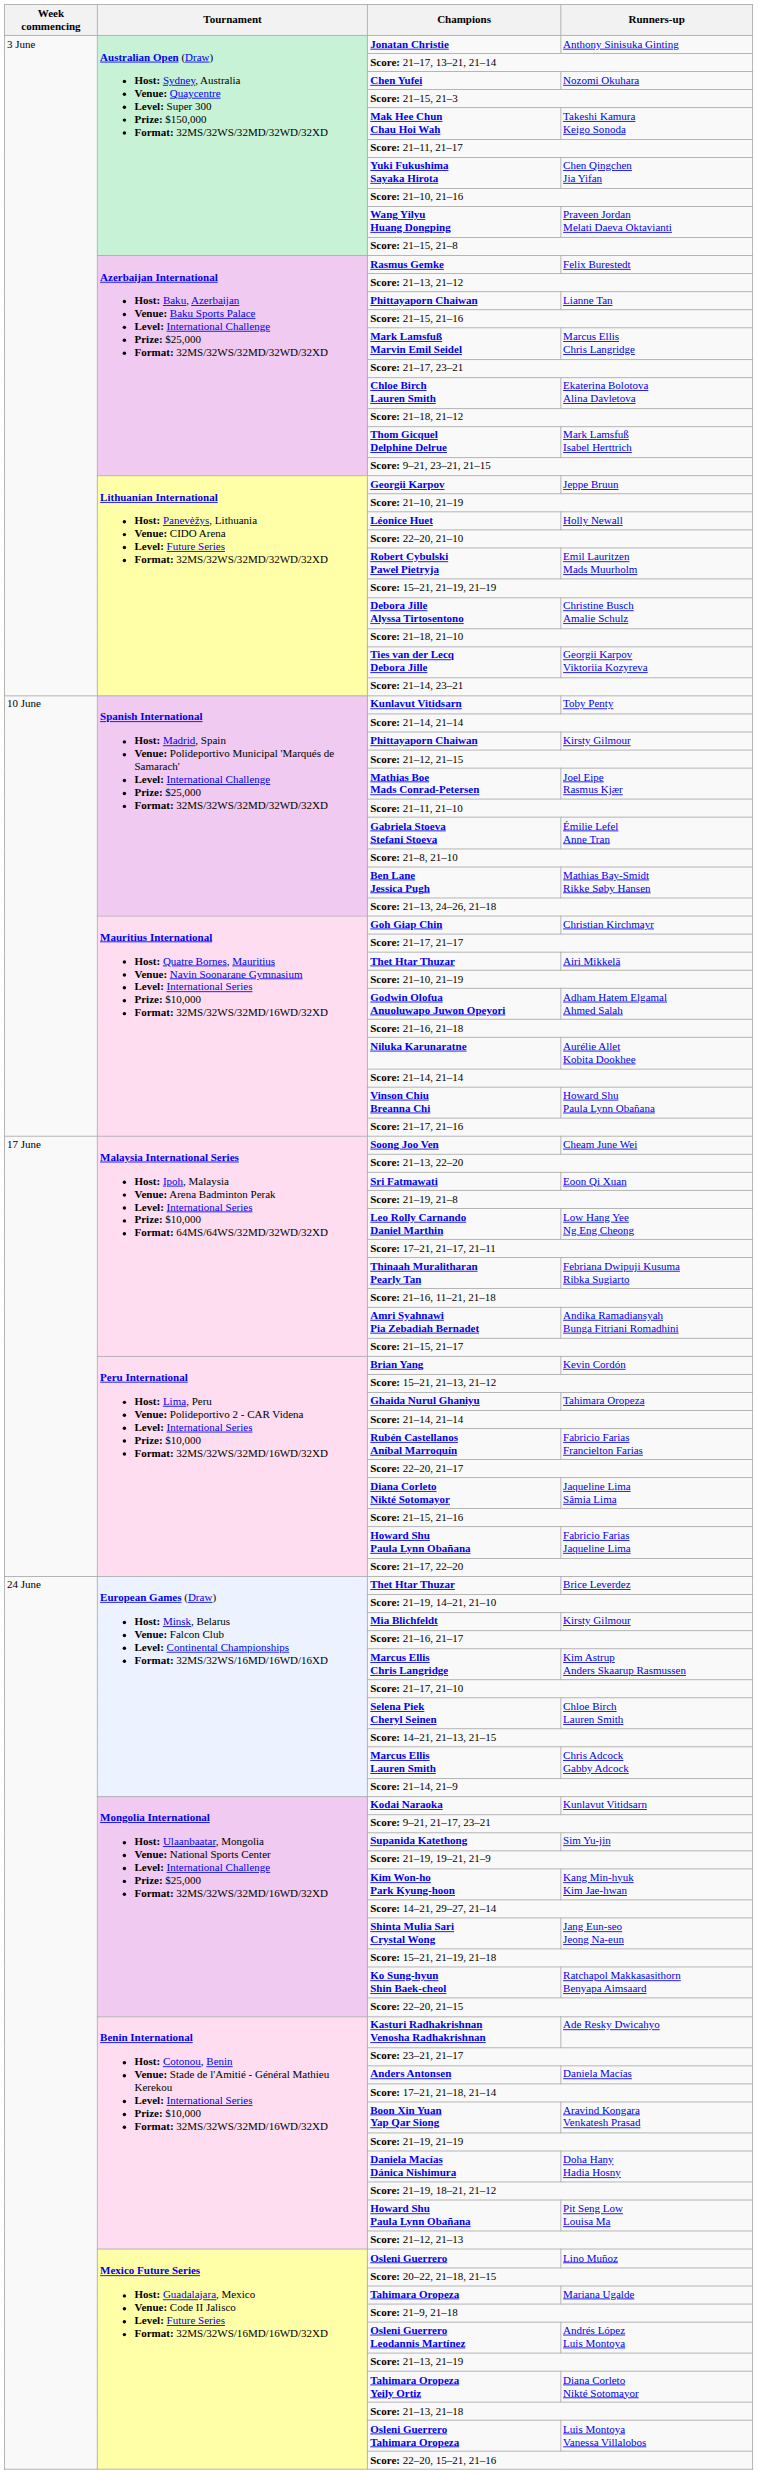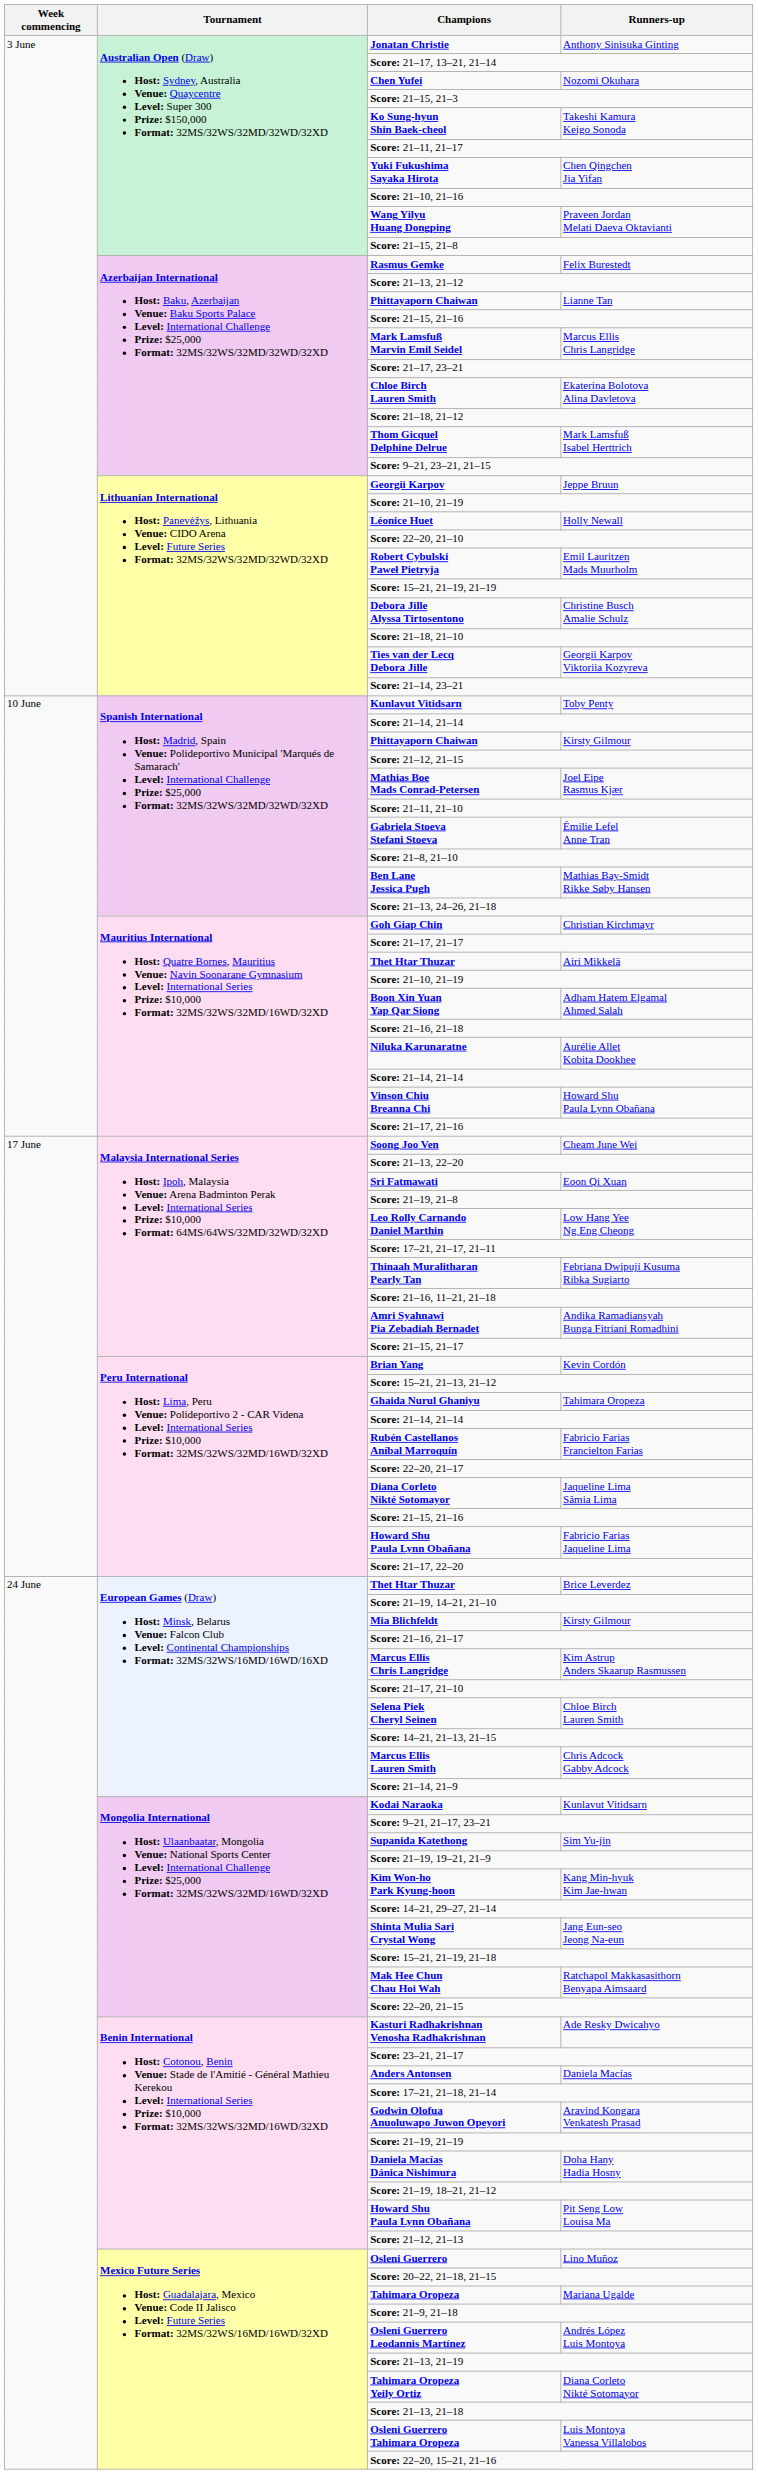Takeshi Kamura Keigo Sonoda | Champions: Mak Hee Chun Chau Hoi Wah -> Ko Sung-hyun Shin Baek-cheol
Adham Hatem Elgamal Ahmed Salah | Champions: Godwin Olofua Anuoluwapo Juwon Opeyori -> Boon Xin Yuan Yap Qar Siong
Ratchapol Makkasasithorn Benyapa Aimsaard | Champions: Ko Sung-hyun Shin Baek-cheol -> Mak Hee Chun Chau Hoi Wah
Aravind Kongara Venkatesh Prasad | Champions: Boon Xin Yuan Yap Qar Siong -> Godwin Olofua Anuoluwapo Juwon Opeyori
